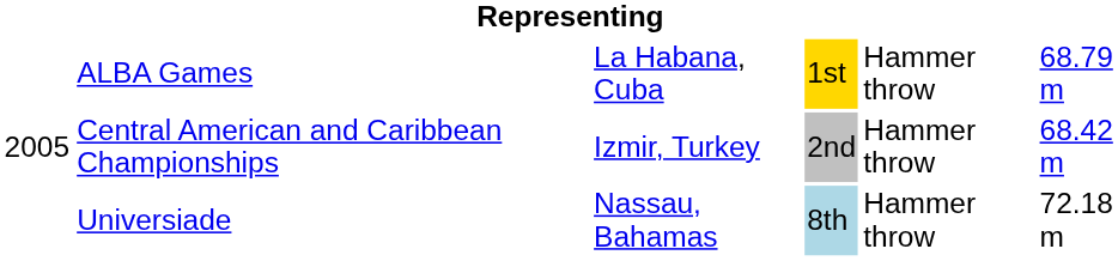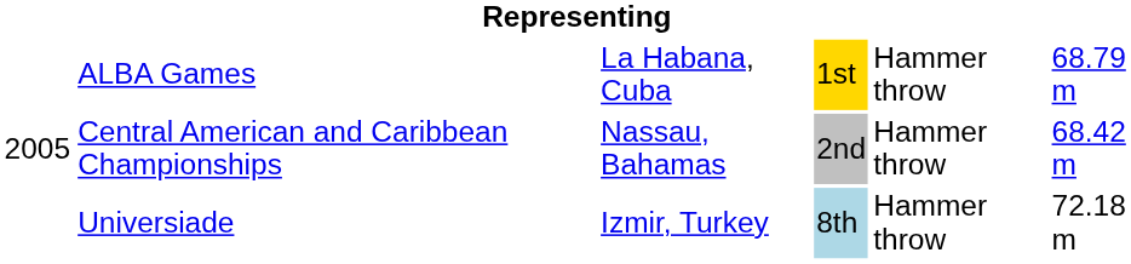Central American and Caribbean Championships | column 3: Izmir, Turkey -> Nassau, Bahamas
Universiade | column 3: Nassau, Bahamas -> Izmir, Turkey
